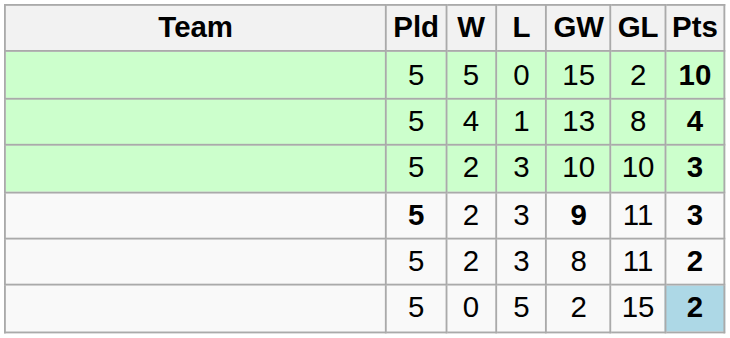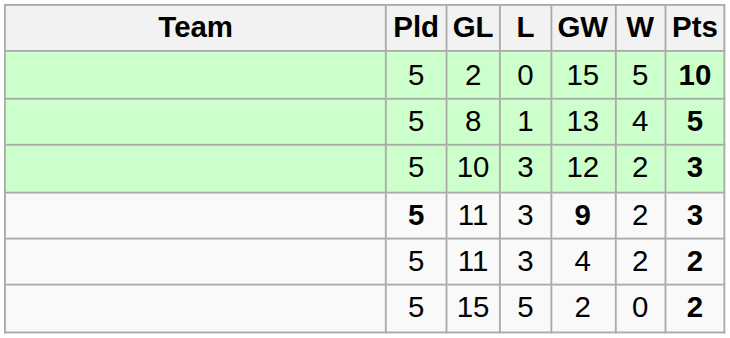columns swapped: W <-> GL
row 3 | Pts: 4 -> 5
row 4 | GW: 10 -> 12
row 6 | GW: 8 -> 4
row 7 | Pts: lightblue background -> no background
